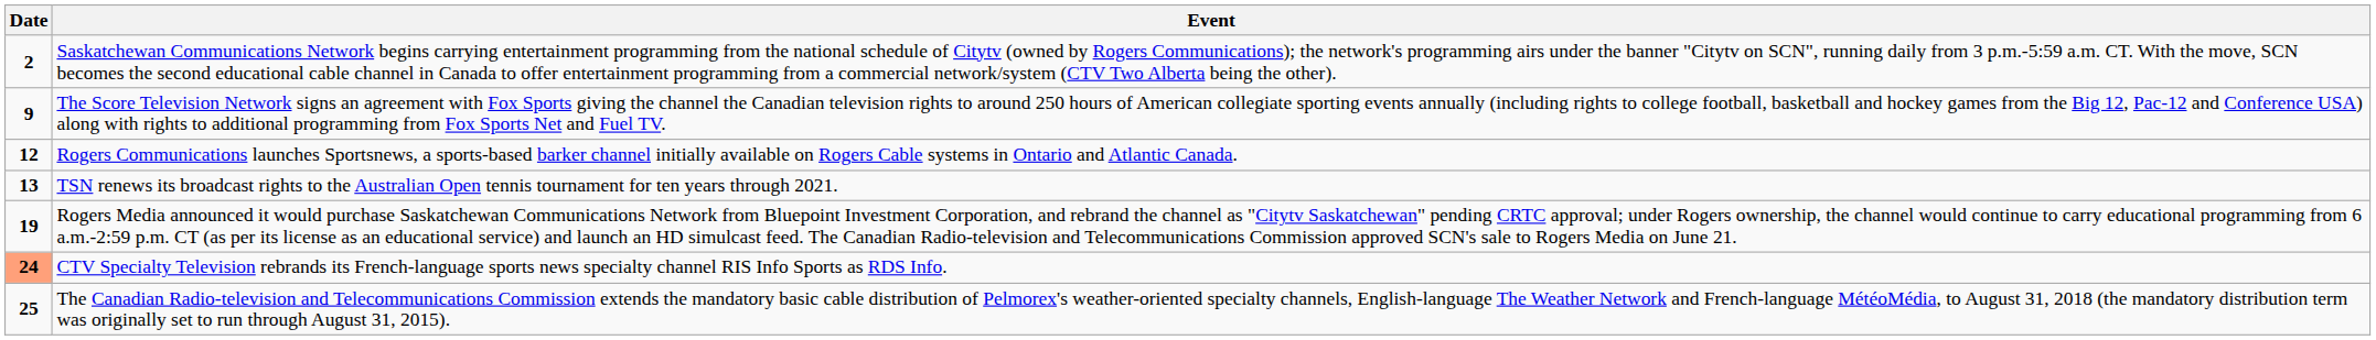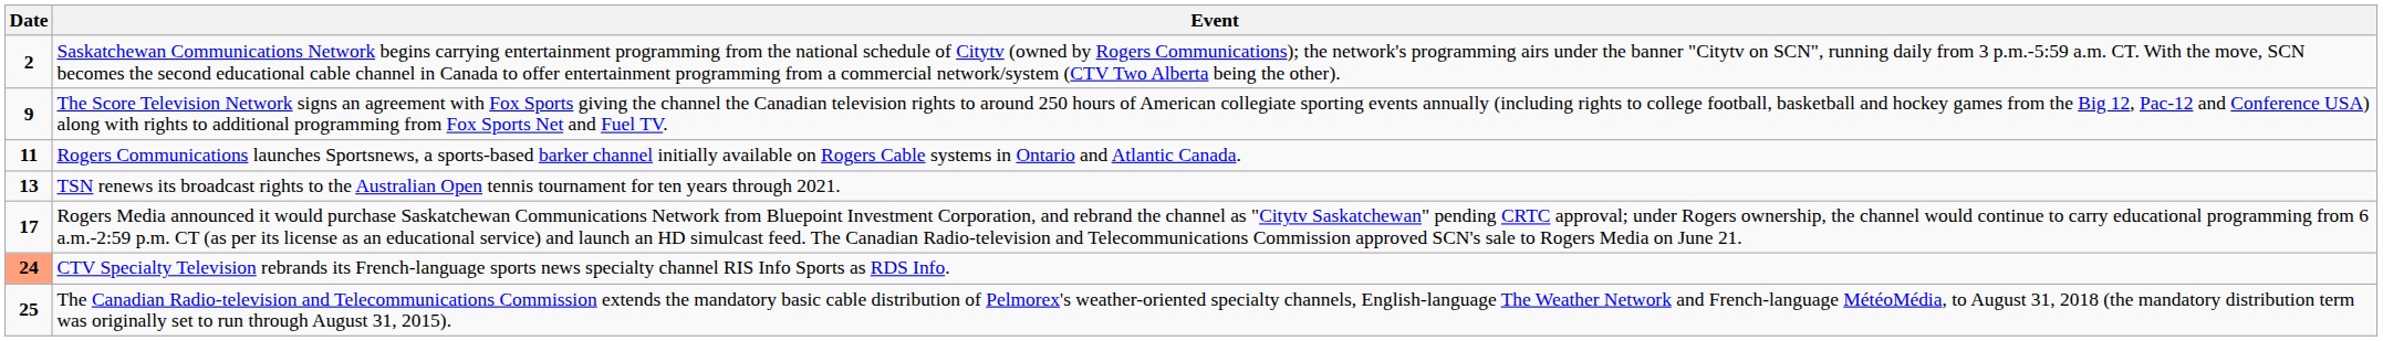row 4 | Date: 12 -> 11
row 6 | Date: 19 -> 17
